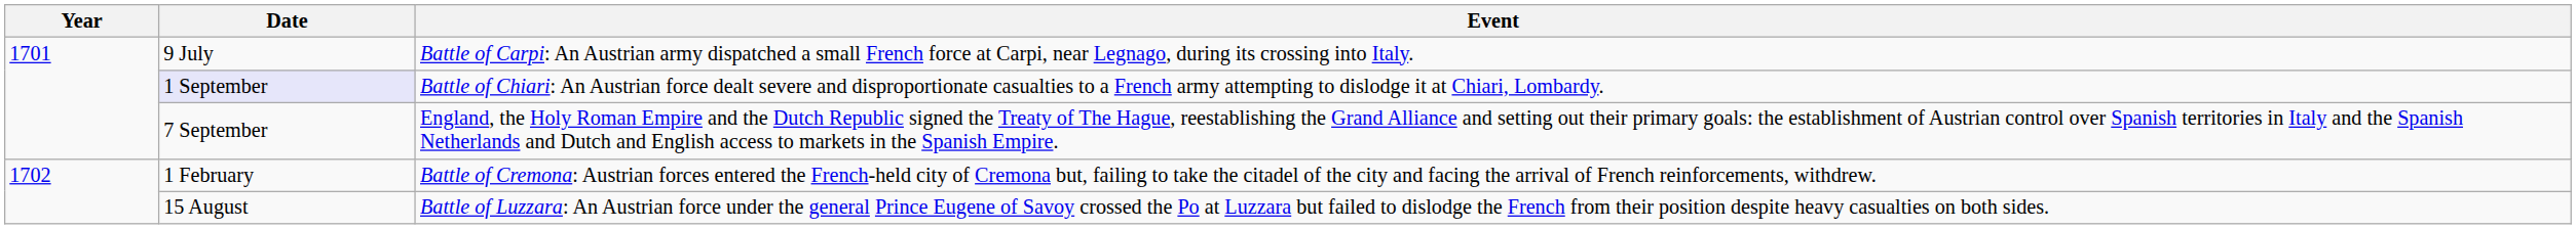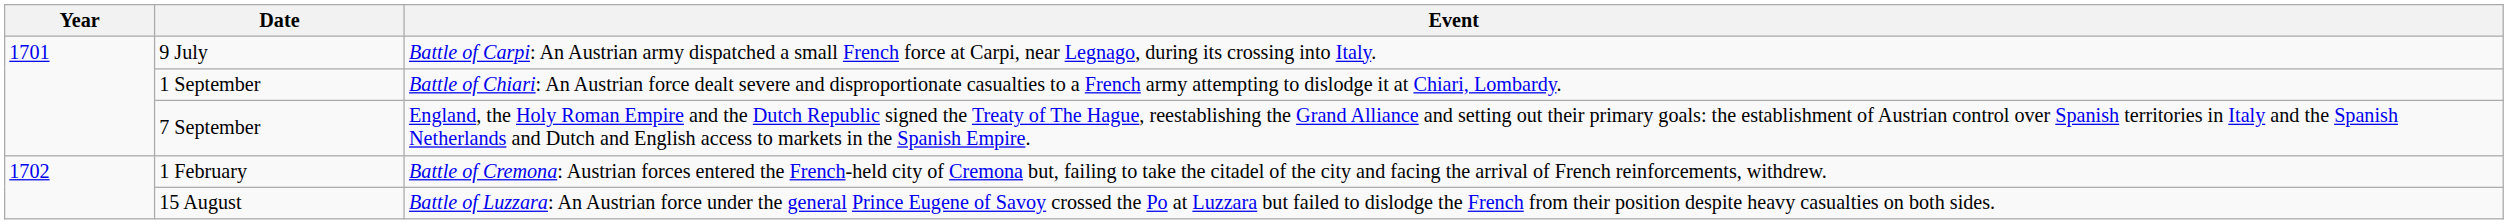1 September | Date: lavender background -> no background
